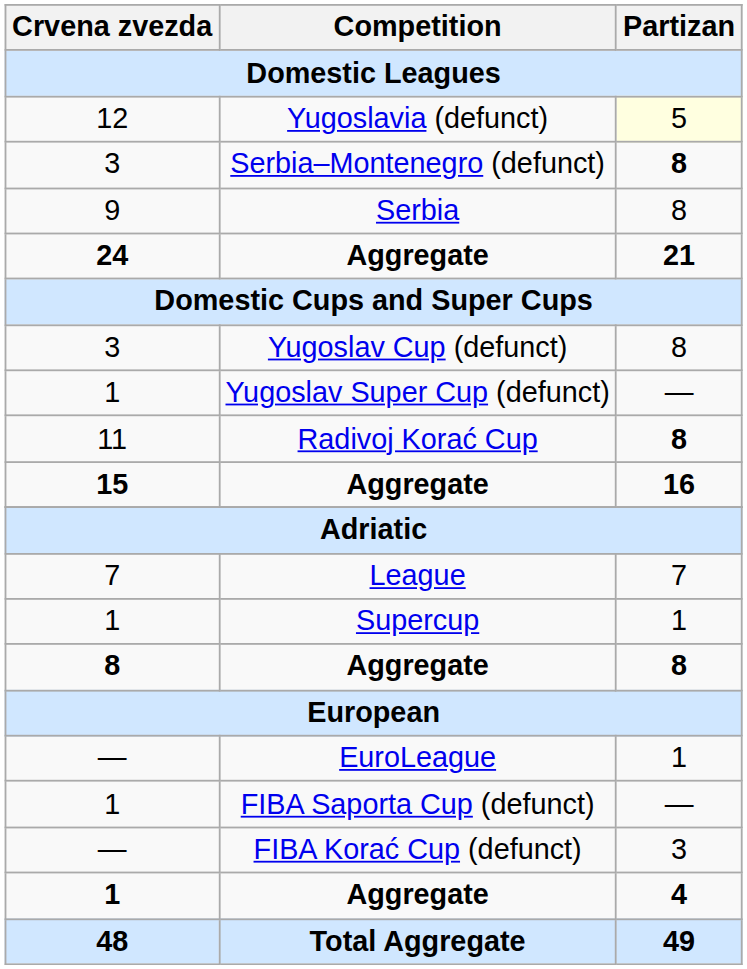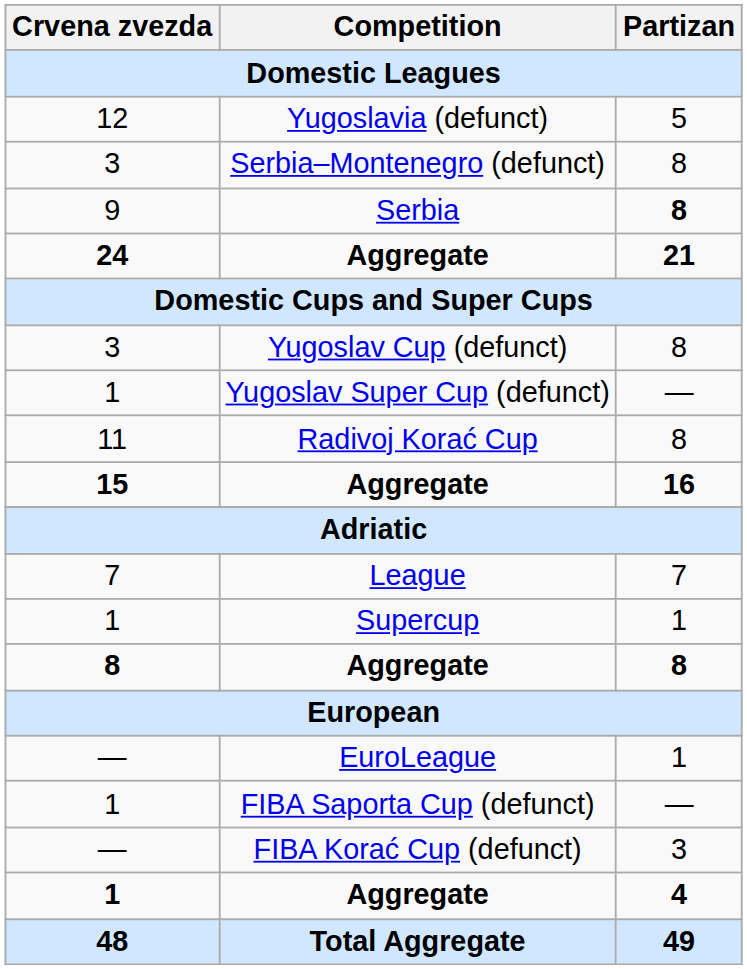Yugoslavia (defunct) | Partizan: lightyellow background -> no background
Serbia–Montenegro (defunct) | Partizan: bold -> normal
Serbia | Partizan: normal -> bold
Radivoj Korać Cup | Partizan: bold -> normal
